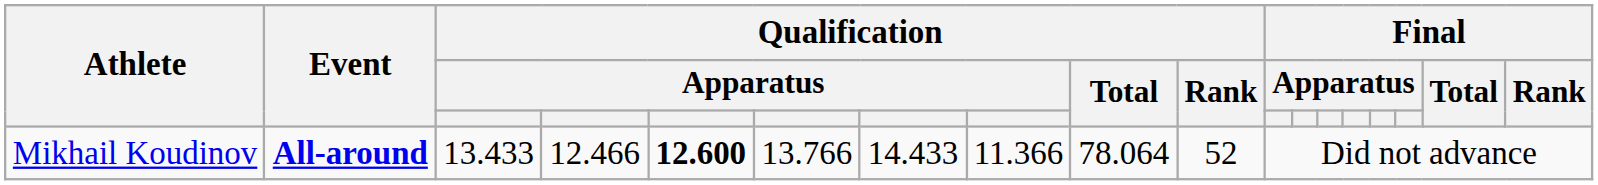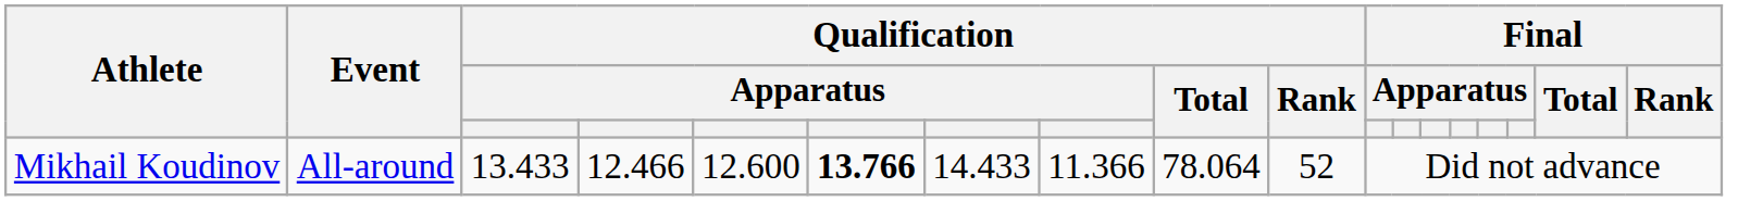row 4 | Event: bold -> normal
row 4 | column 5: bold -> normal
row 4 | column 6: normal -> bold
